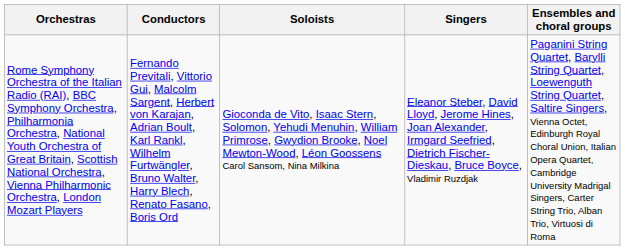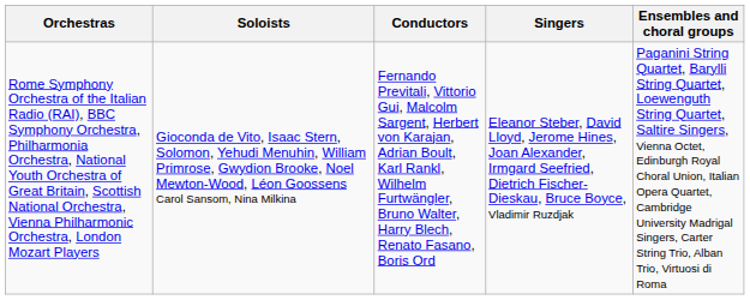columns swapped: Conductors <-> Soloists
